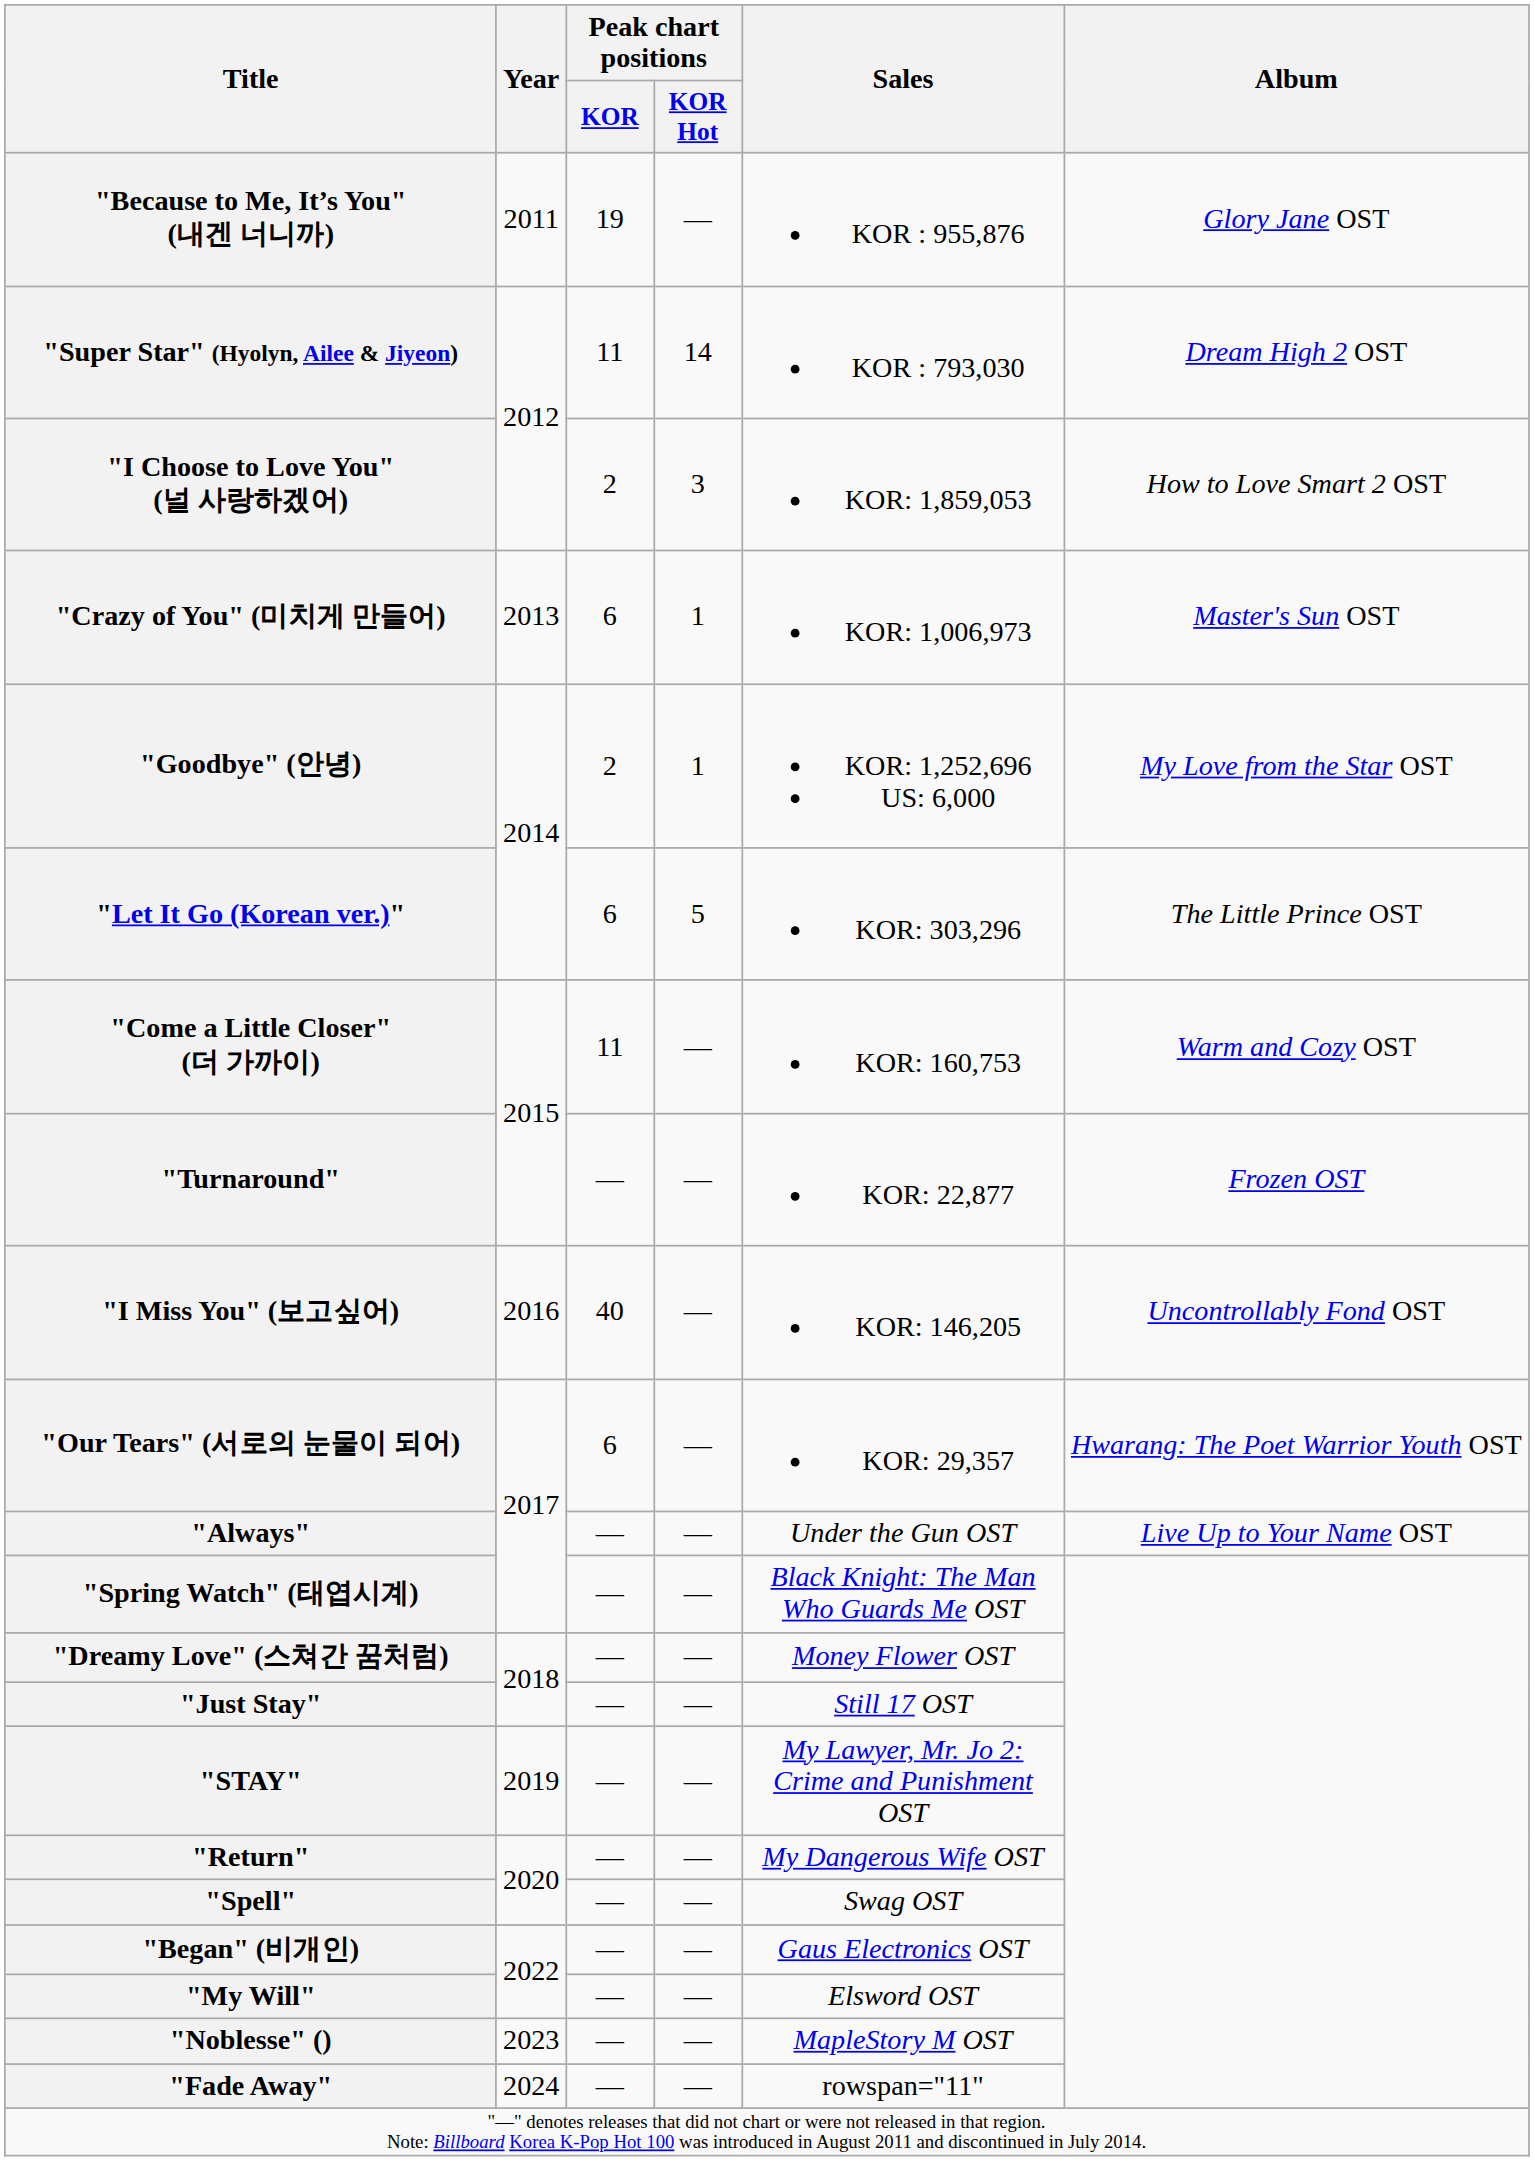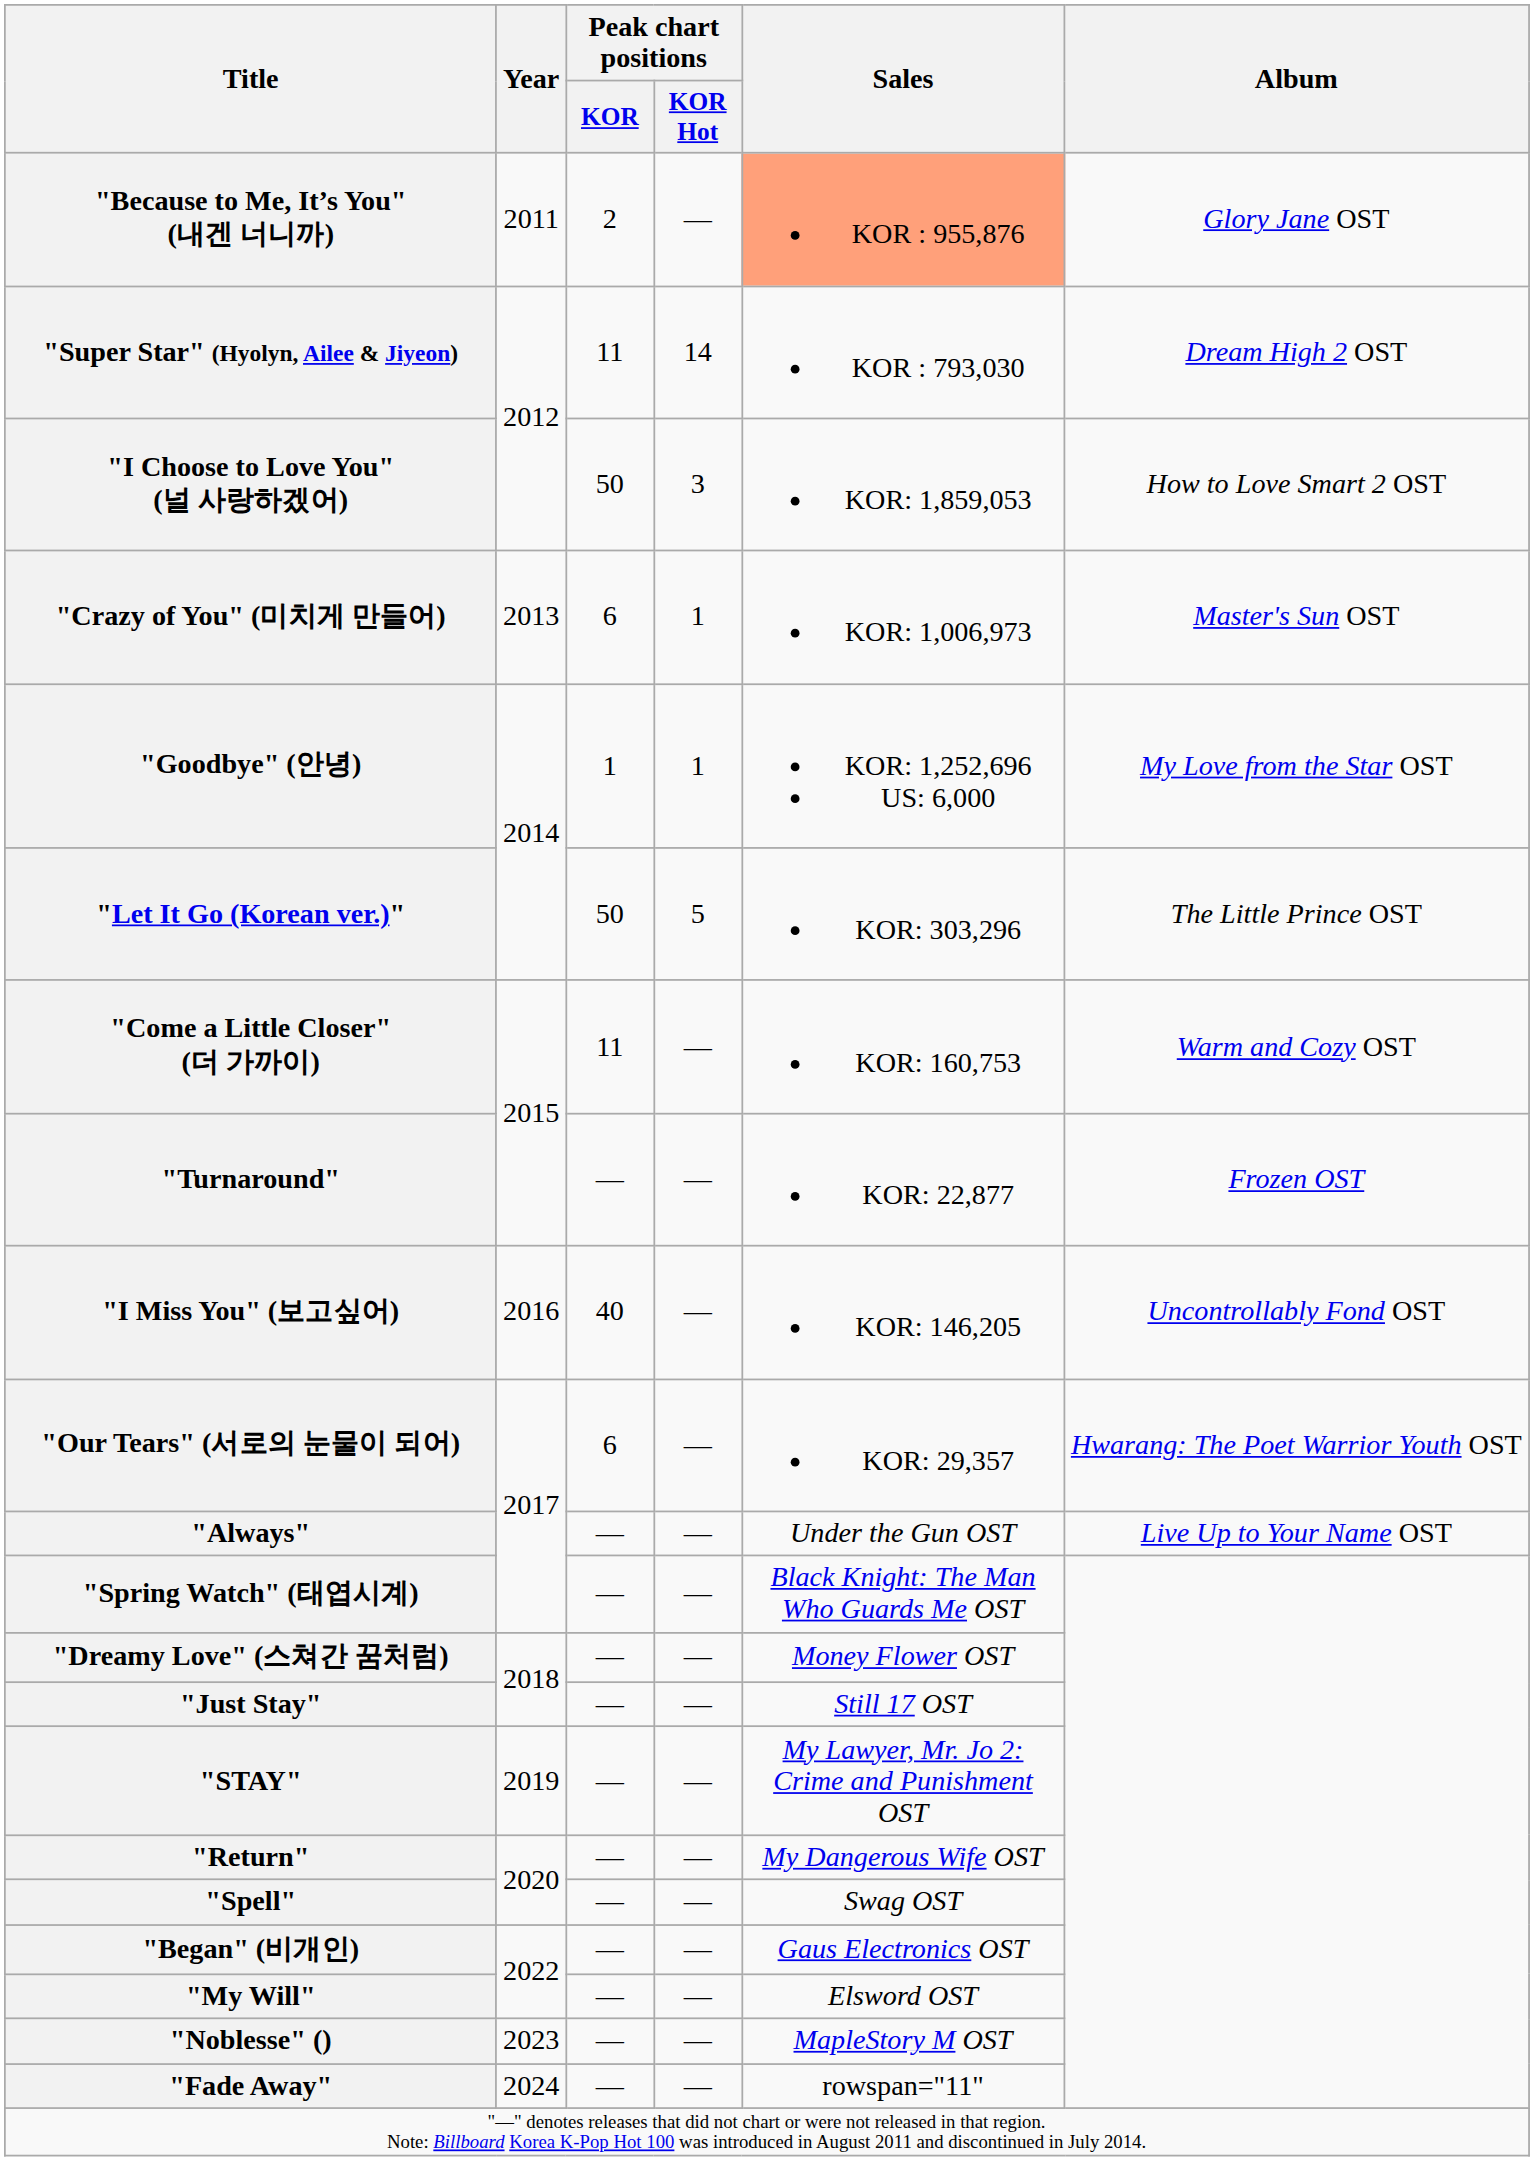"Because to Me, It’s You" (내겐 너니까) | Peak chart positions / KOR: 19 -> 2
"Because to Me, It’s You" (내겐 너니까) | Sales: no background -> lightsalmon background
"I Choose to Love You" (널 사랑하겠어) | Peak chart positions / KOR: 2 -> 50
"Goodbye" (안녕) | Peak chart positions / KOR: 2 -> 1
"Let It Go (Korean ver.)" | Peak chart positions / KOR: 6 -> 50
